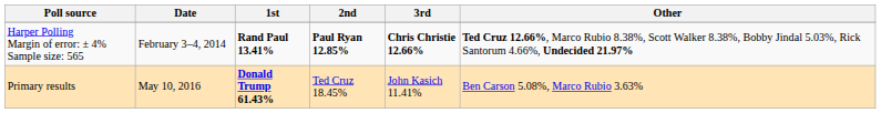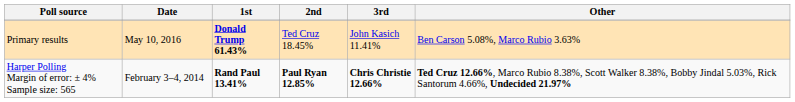rows swapped: Primary results <-> Harper Polling Margin of error: ± 4% Sample size: 565
